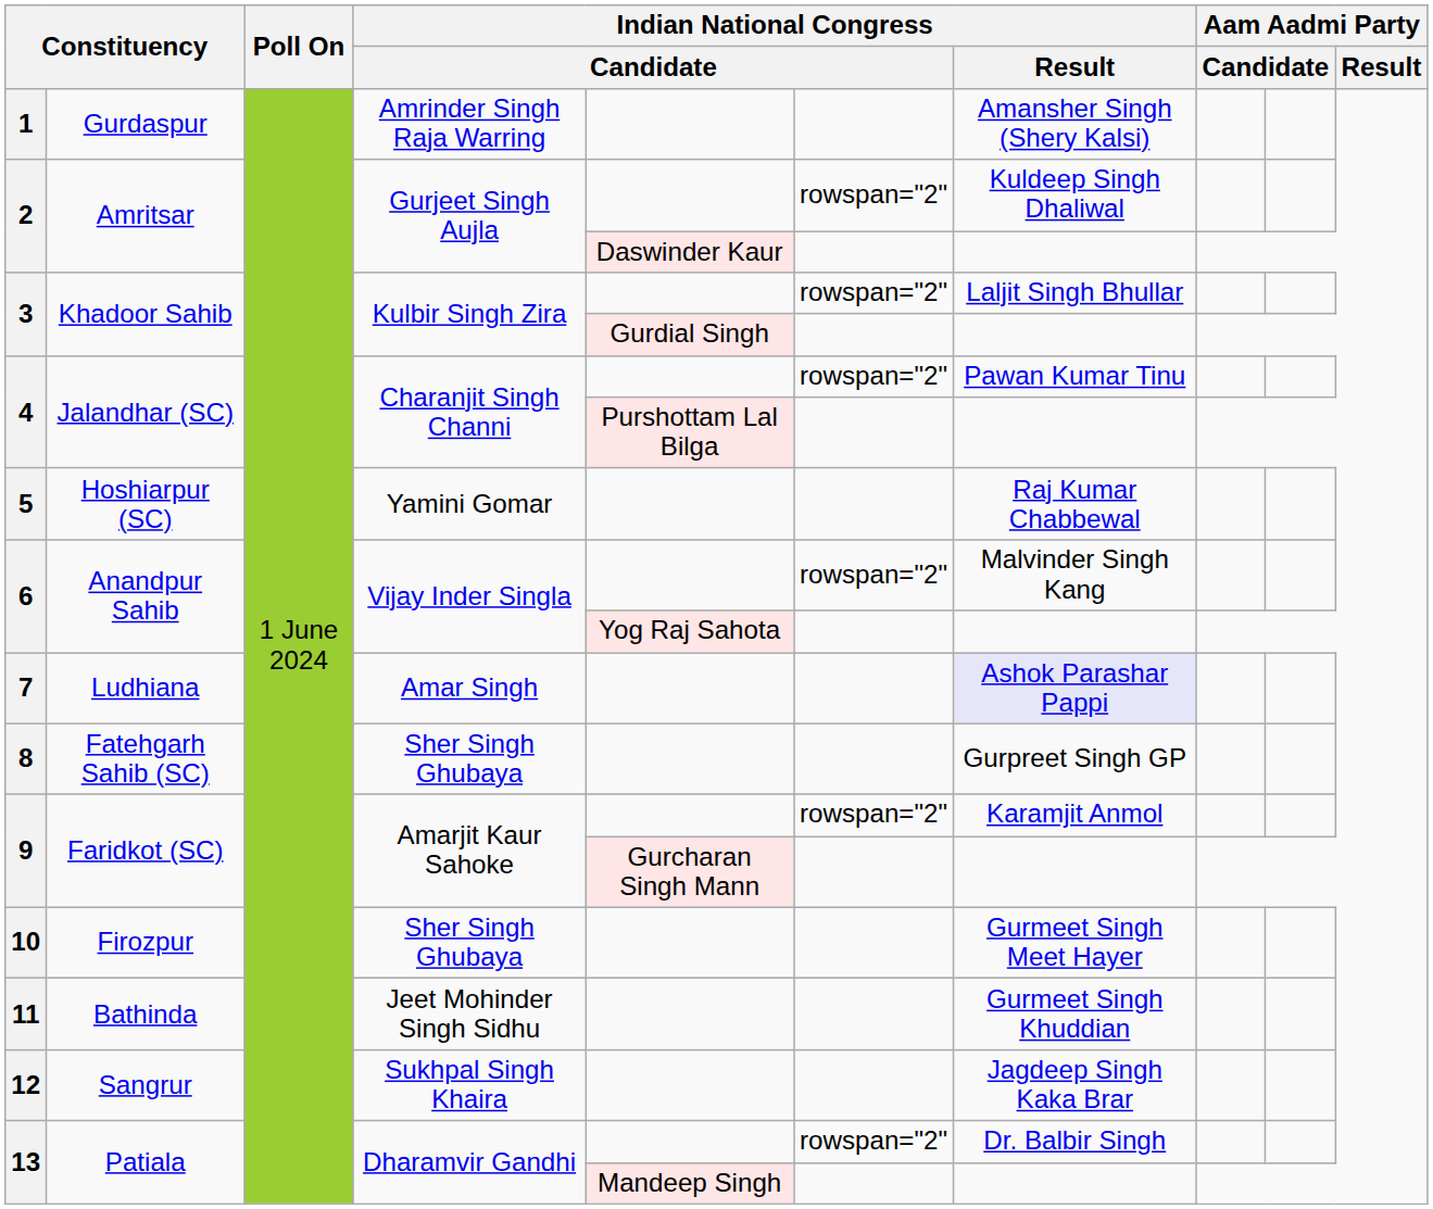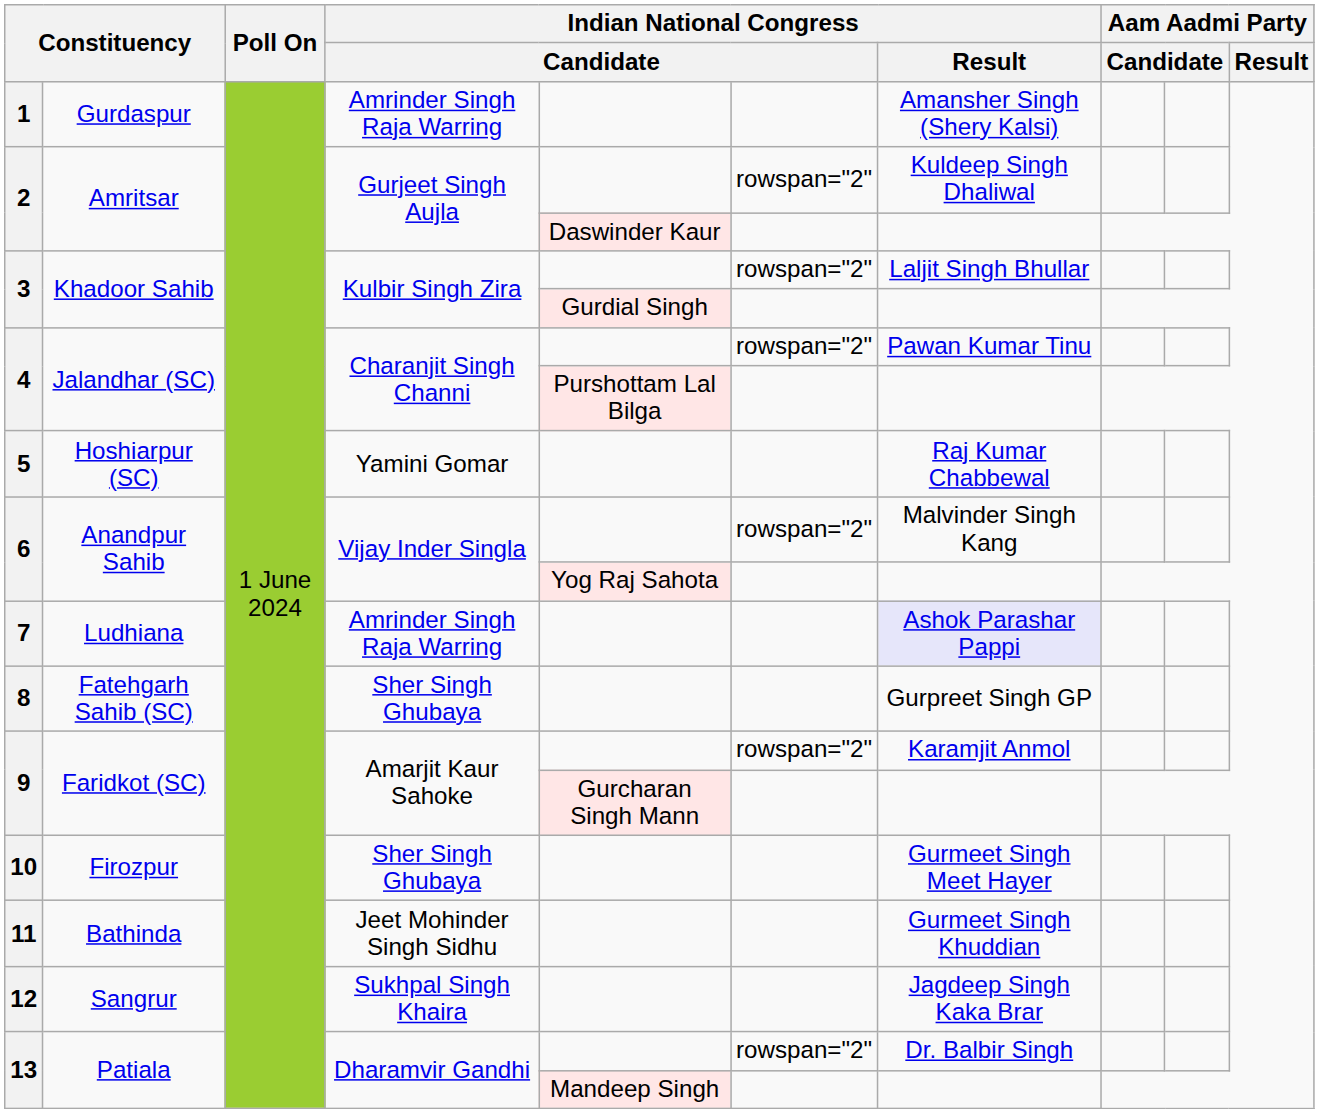7 | column 4: Amar Singh -> Amrinder Singh Raja Warring
